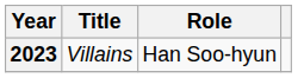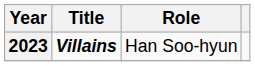2023 | Title: normal -> bold
